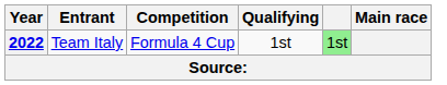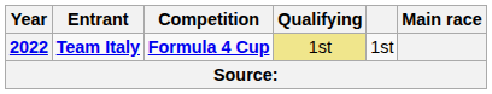2022 | Entrant: normal -> bold
2022 | Competition: normal -> bold
2022 | Qualifying: no background -> khaki background
2022 | column 5: lightgreen background -> no background
